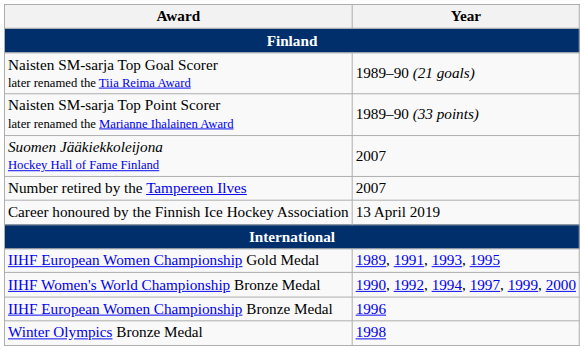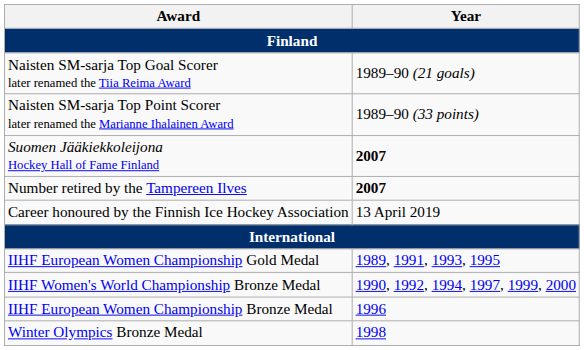Suomen Jääkiekkoleijona Hockey Hall of Fame Finland | Year: normal -> bold
Number retired by the Tampereen Ilves | Year: normal -> bold
